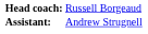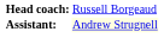Assistant: | column 2: no background -> lightyellow background
